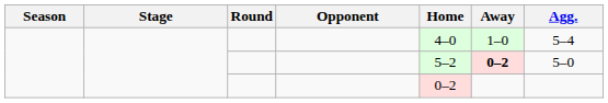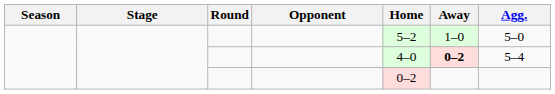row 2 | Home: 4–0 -> 5–2
row 2 | Agg.: 5–4 -> 5–0
row 3 | Home: 5–2 -> 4–0
row 3 | Agg.: 5–0 -> 5–4
